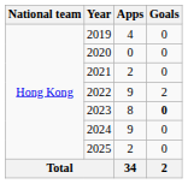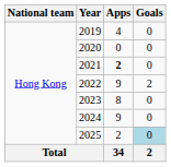2021 | Apps: normal -> bold
2023 | Goals: bold -> normal
2025 | Goals: no background -> lightblue background
